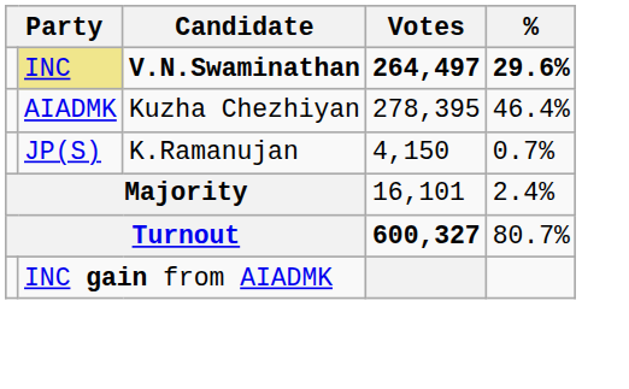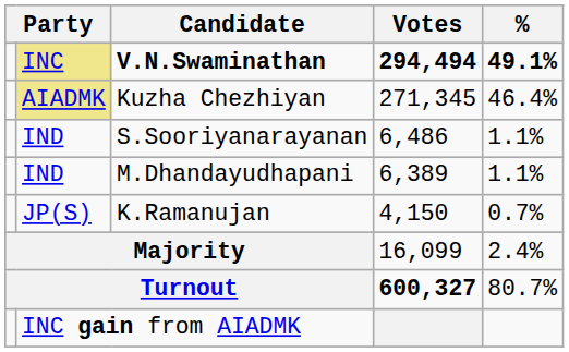V.N.Swaminathan | Votes: 264,497 -> 294,494
V.N.Swaminathan | %: 29.6% -> 49.1%
Kuzha Chezhiyan | column 2: no background -> khaki background
Kuzha Chezhiyan | Votes: 278,395 -> 271,345
+ row: IND | S.Sooriyanarayanan | 6,486 | 1.1%
+ row: IND | M.Dhandayudhapani | 6,389 | 1.1%
Majority | Votes: 16,101 -> 16,099
